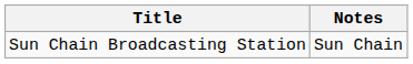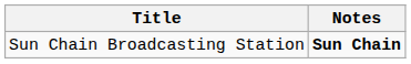Sun Chain Broadcasting Station | Notes: normal -> bold
